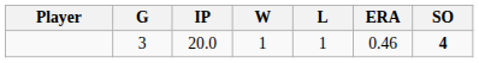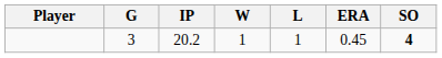row 2 | IP: 20.0 -> 20.2
row 2 | ERA: 0.46 -> 0.45
